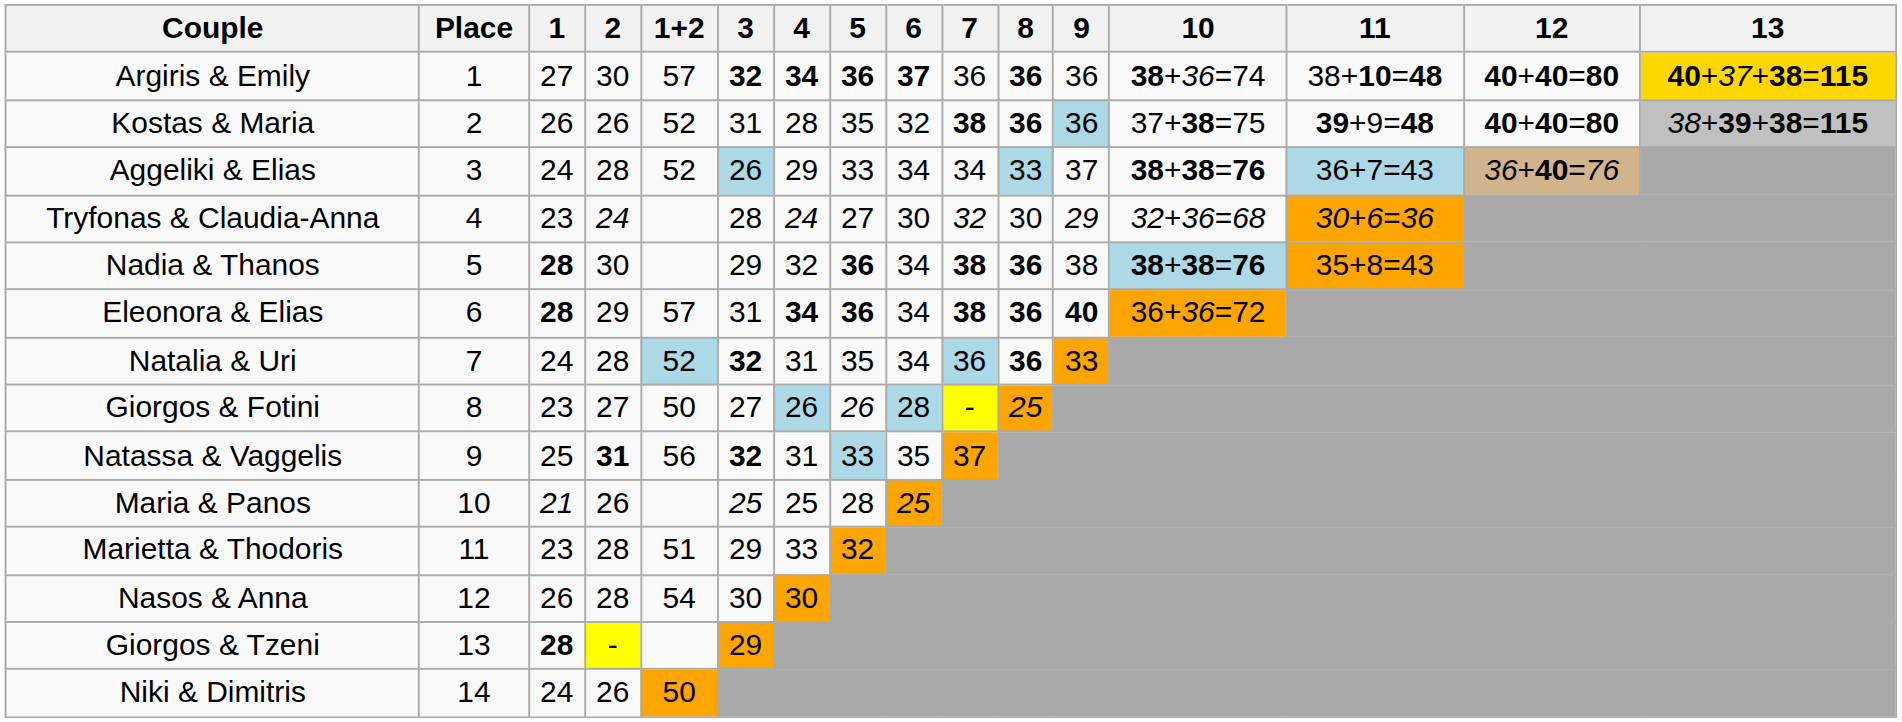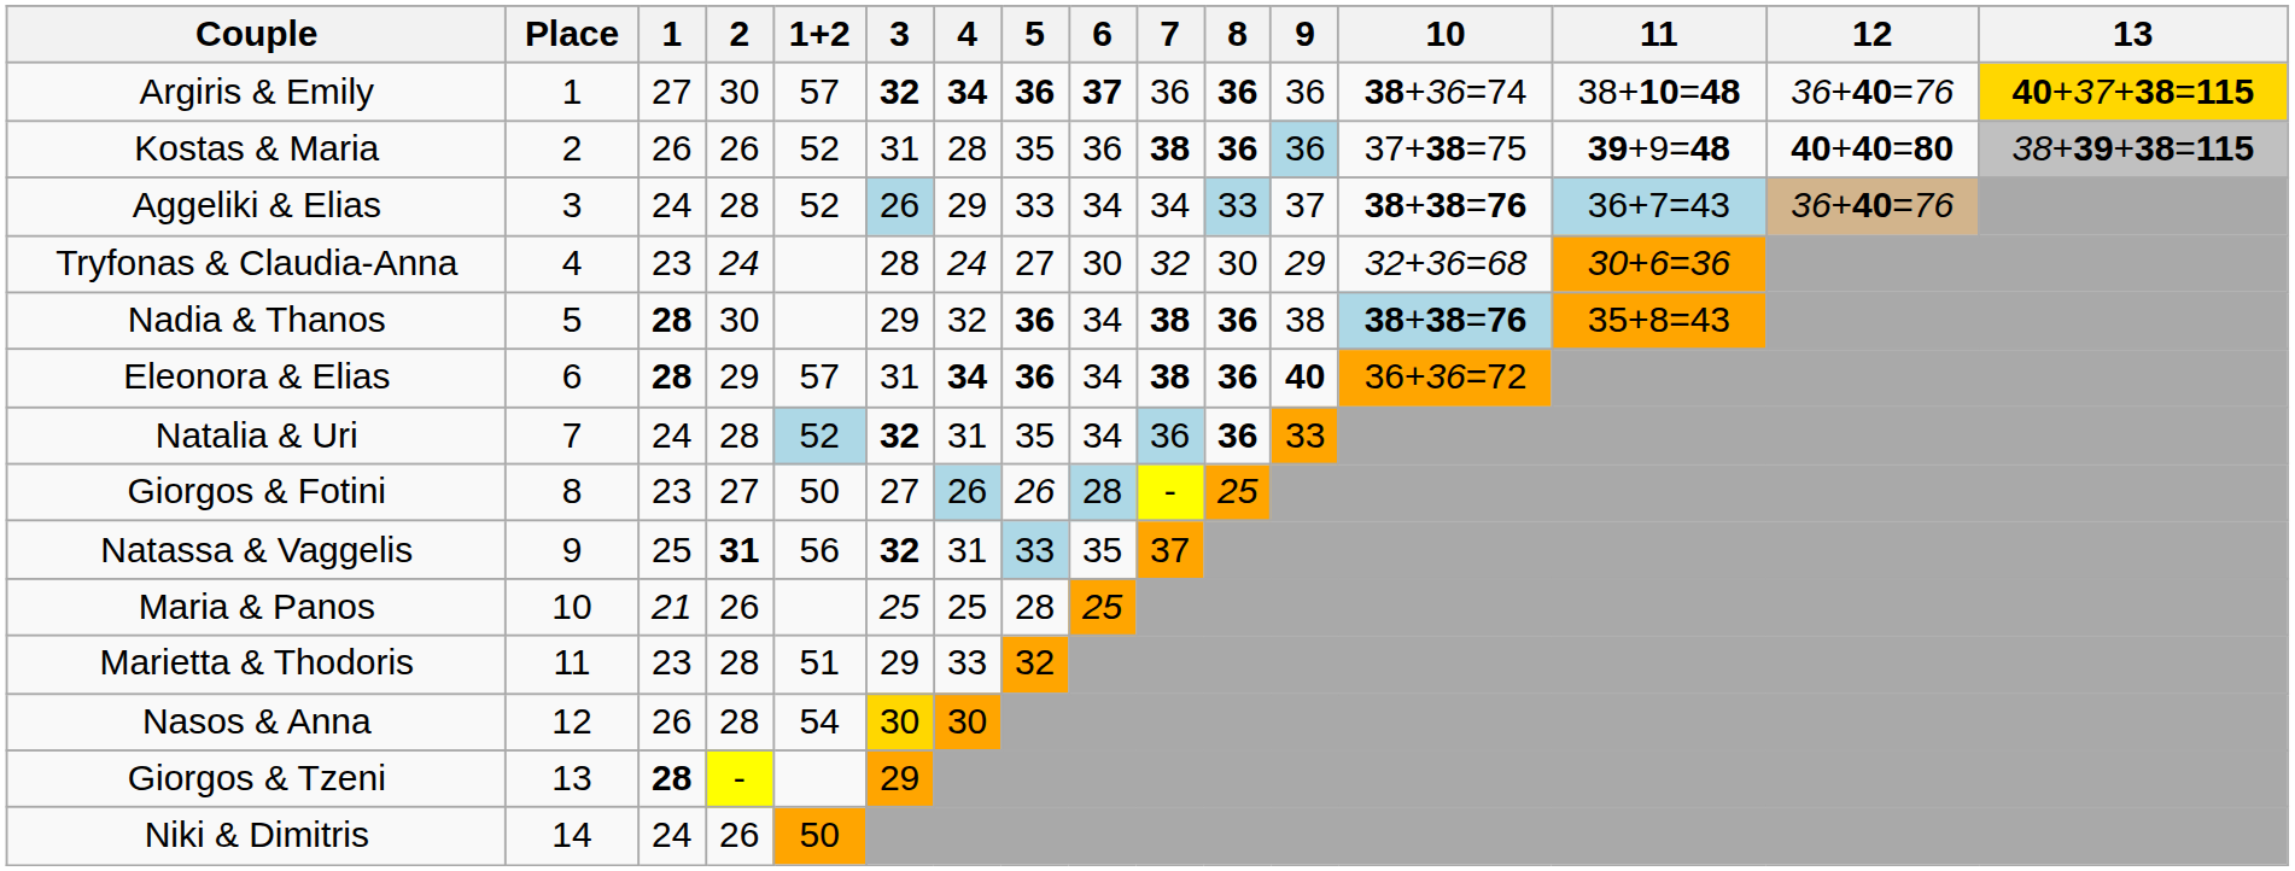Argiris & Emily | 12: 40+40=80 -> 36+40=76
Kostas & Maria | 6: 32 -> 36
Nasos & Anna | 3: no background -> gold background
